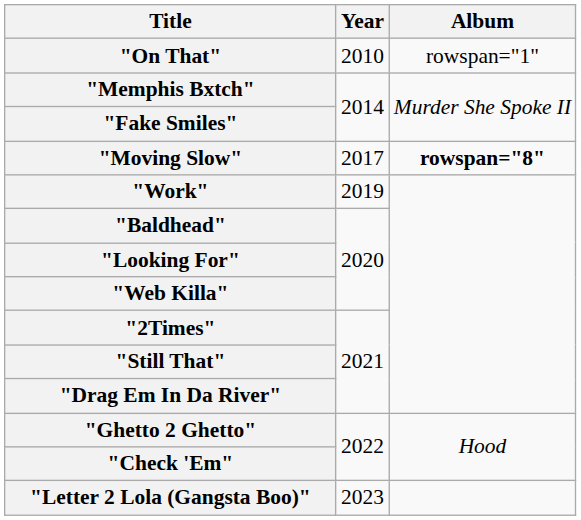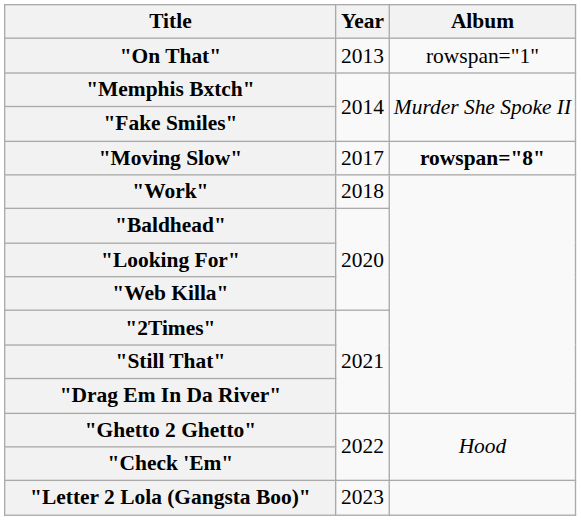"On That" | Year: 2010 -> 2013
"Work" | Year: 2019 -> 2018
